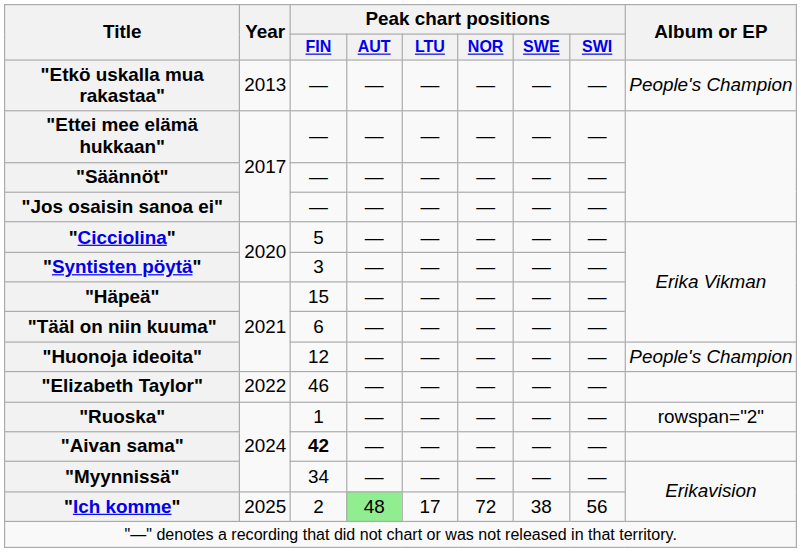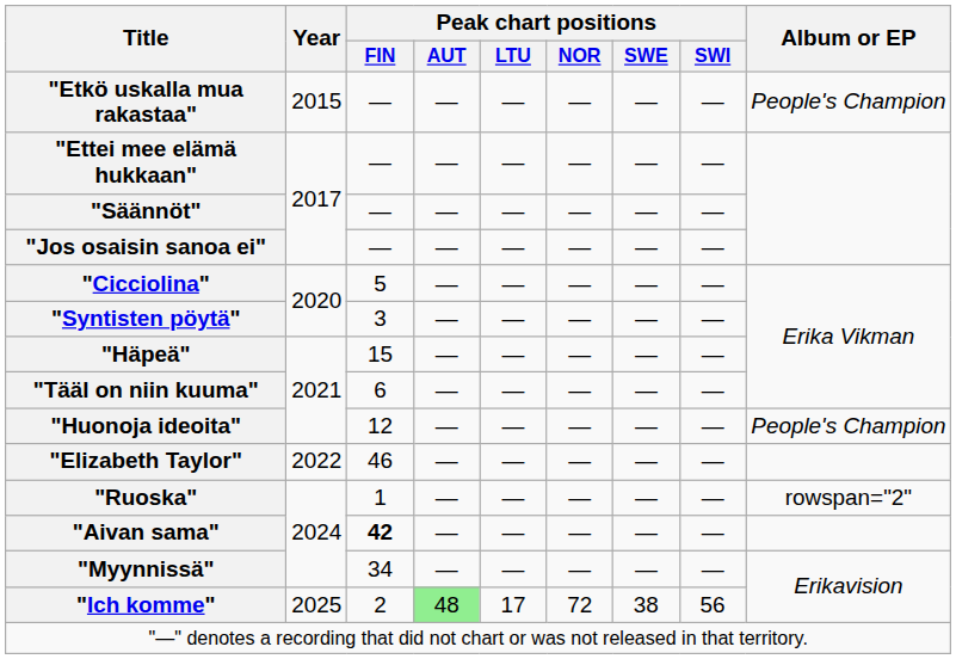"Etkö uskalla mua rakastaa" | Year: 2013 -> 2015
